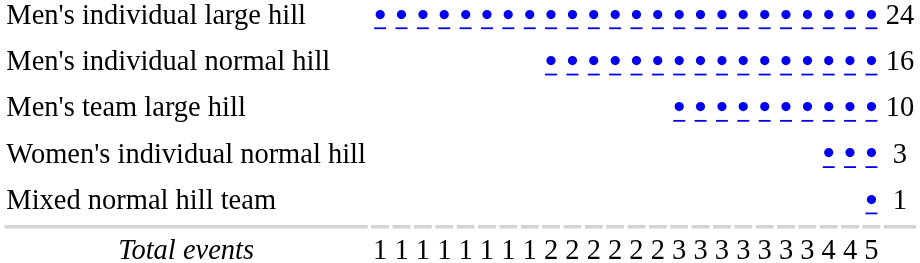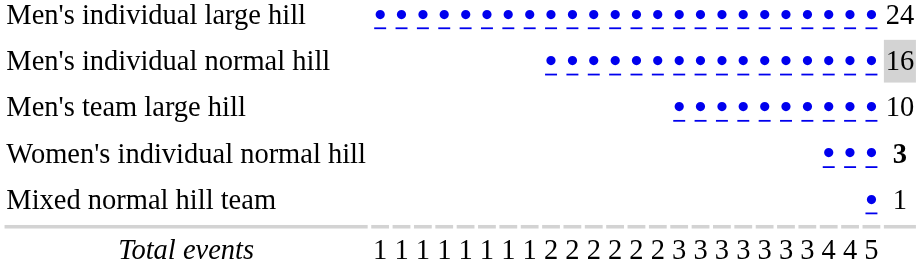Men's individual normal hill | column 26: no background -> lightgrey background
Women's individual normal hill | column 26: normal -> bold
